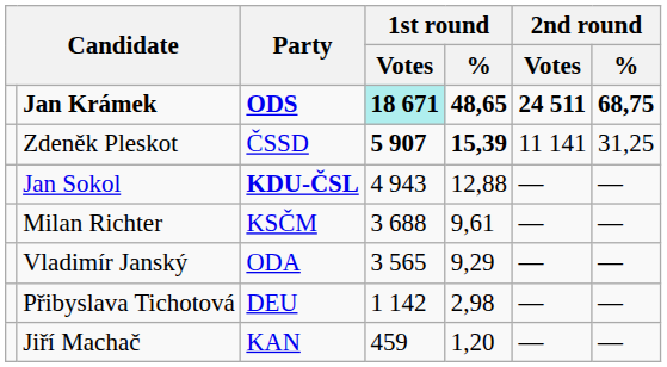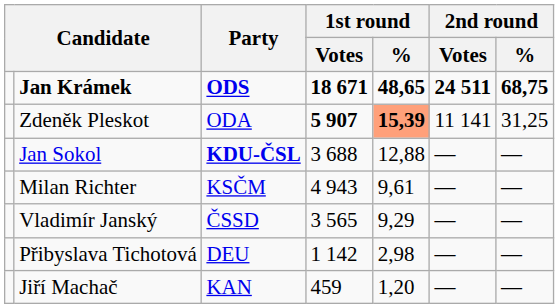Jan Krámek | 1st round / Votes: paleturquoise background -> no background
Zdeněk Pleskot | Party: ČSSD -> ODA
Zdeněk Pleskot | 1st round / %: no background -> lightsalmon background
Jan Sokol | 1st round / Votes: 4 943 -> 3 688
Milan Richter | 1st round / Votes: 3 688 -> 4 943
Vladimír Janský | Party: ODA -> ČSSD
